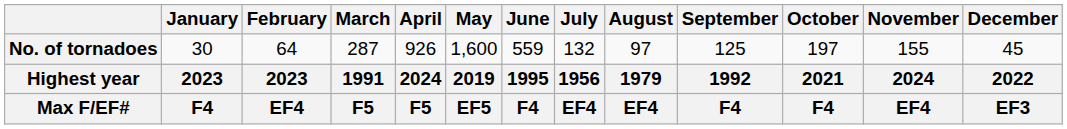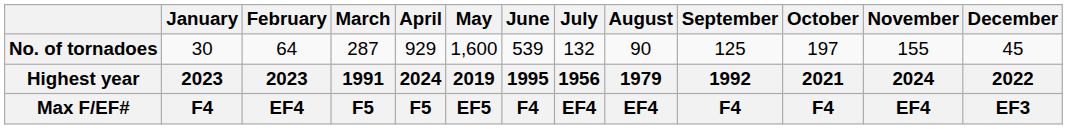No. of tornadoes | April: 926 -> 929
No. of tornadoes | June: 559 -> 539
No. of tornadoes | August: 97 -> 90
